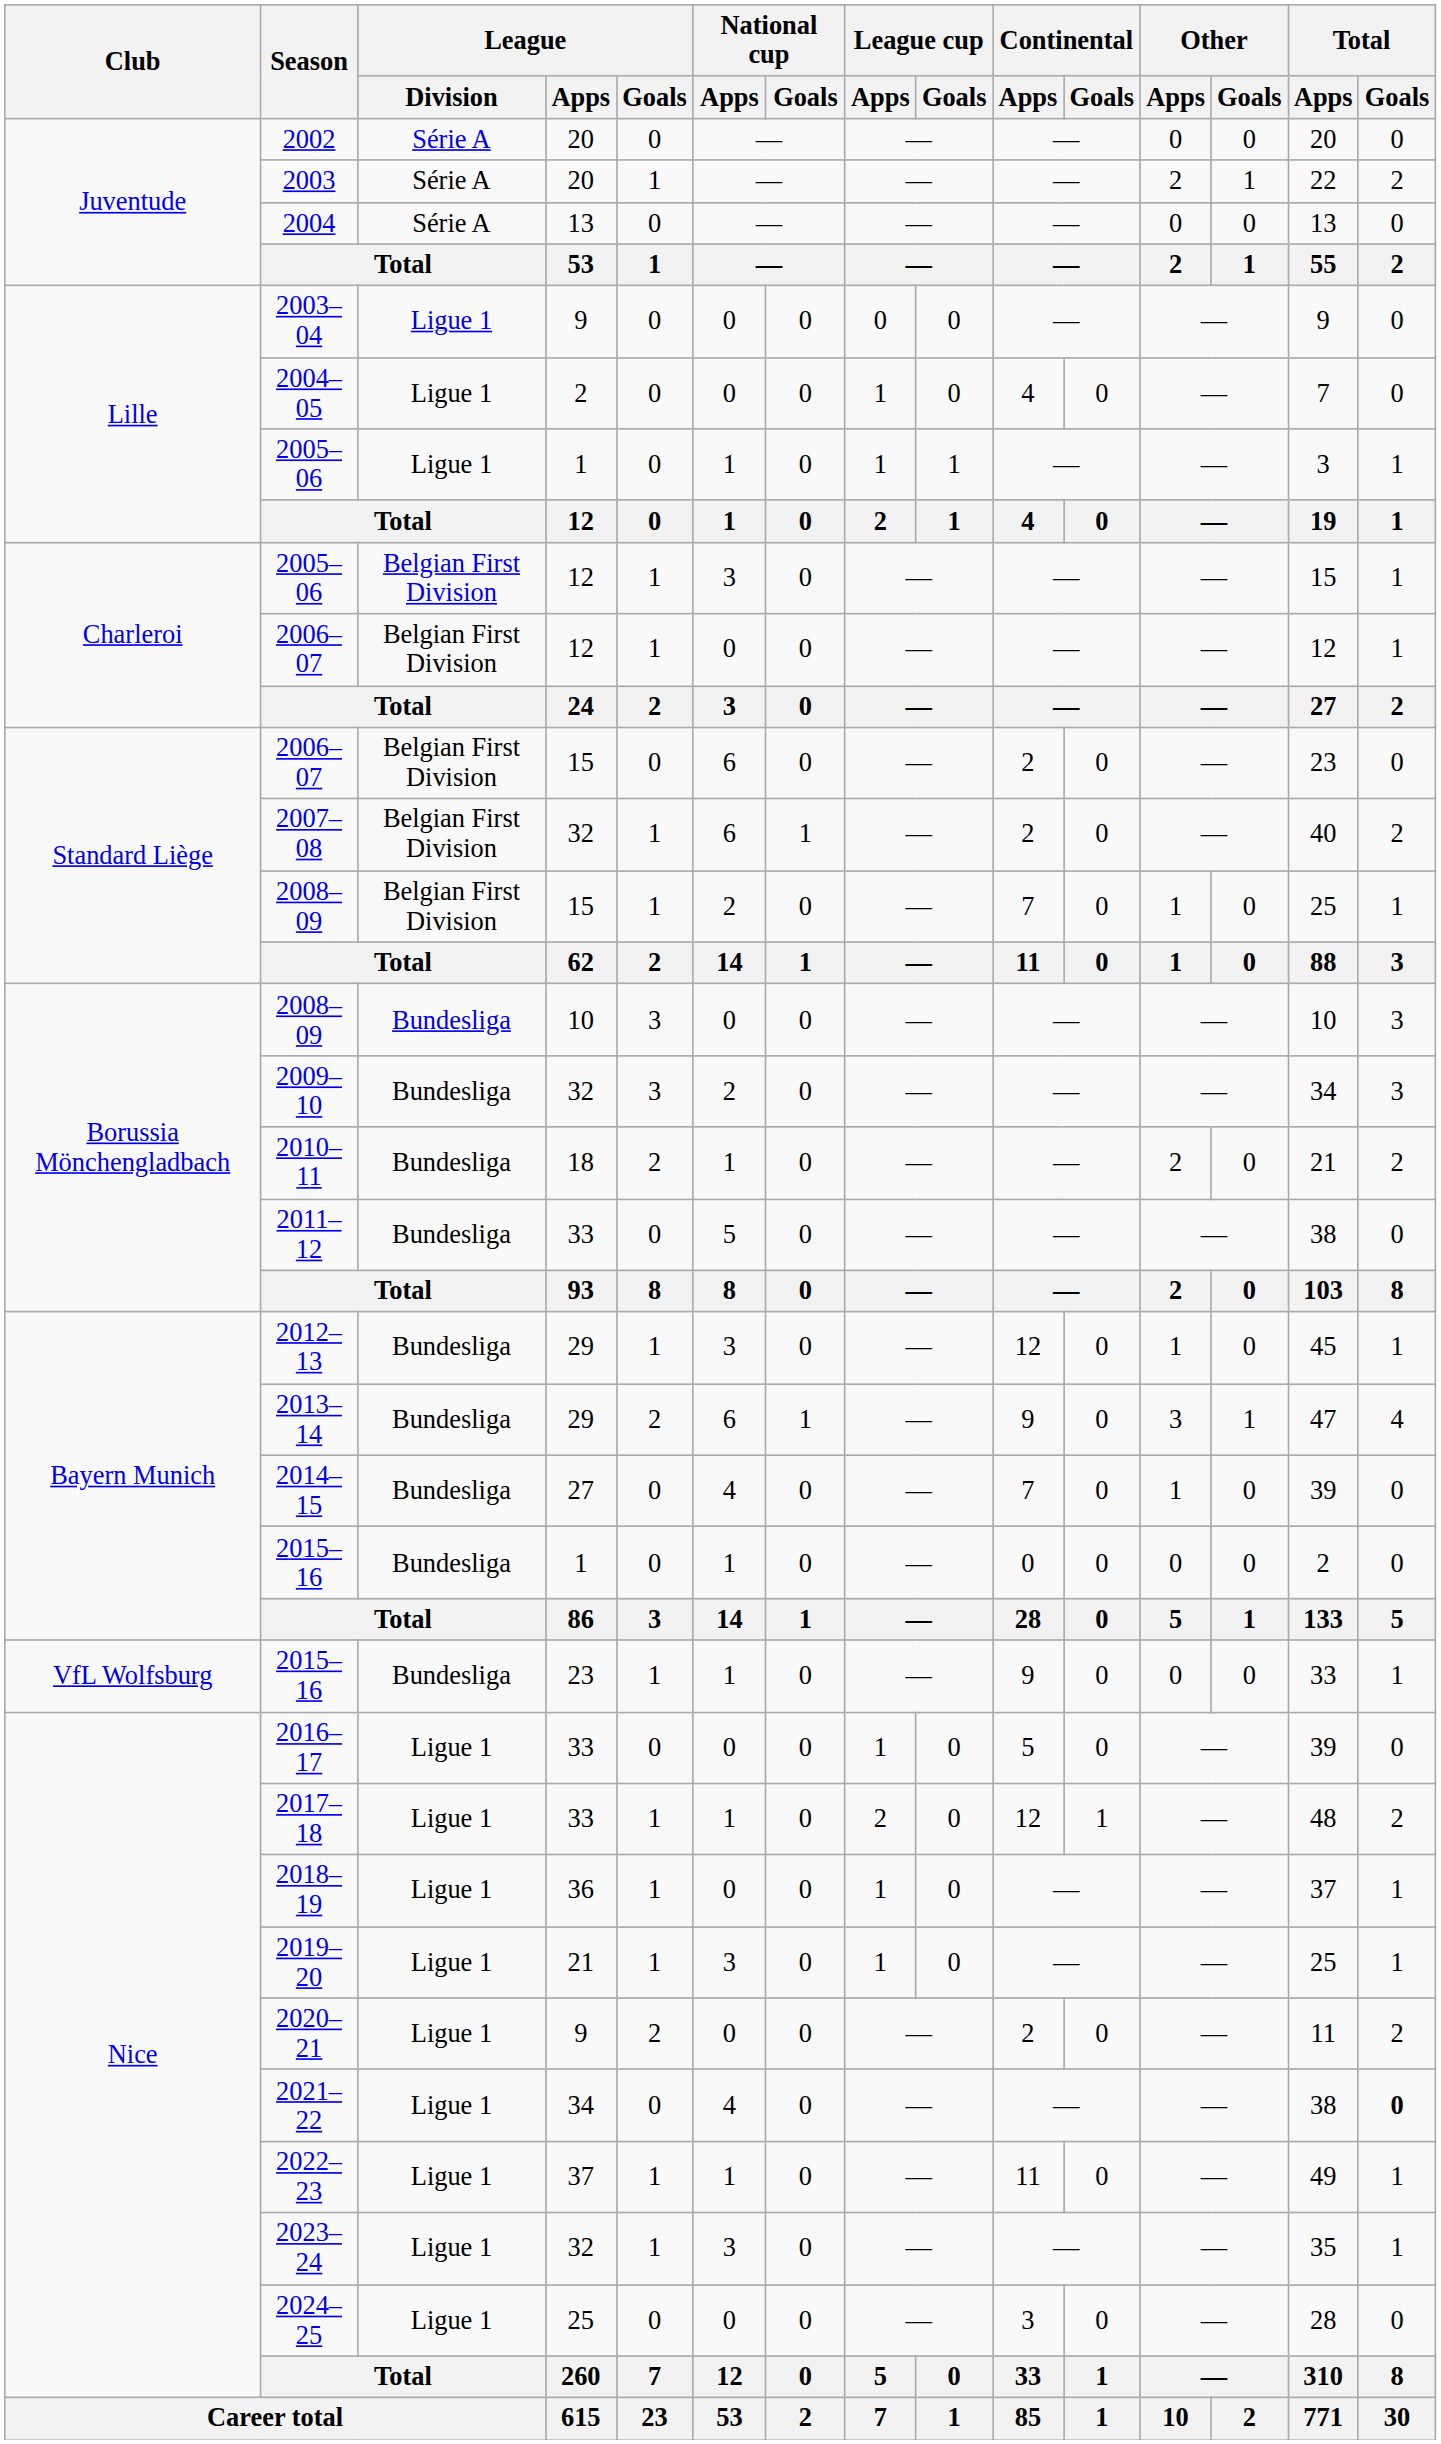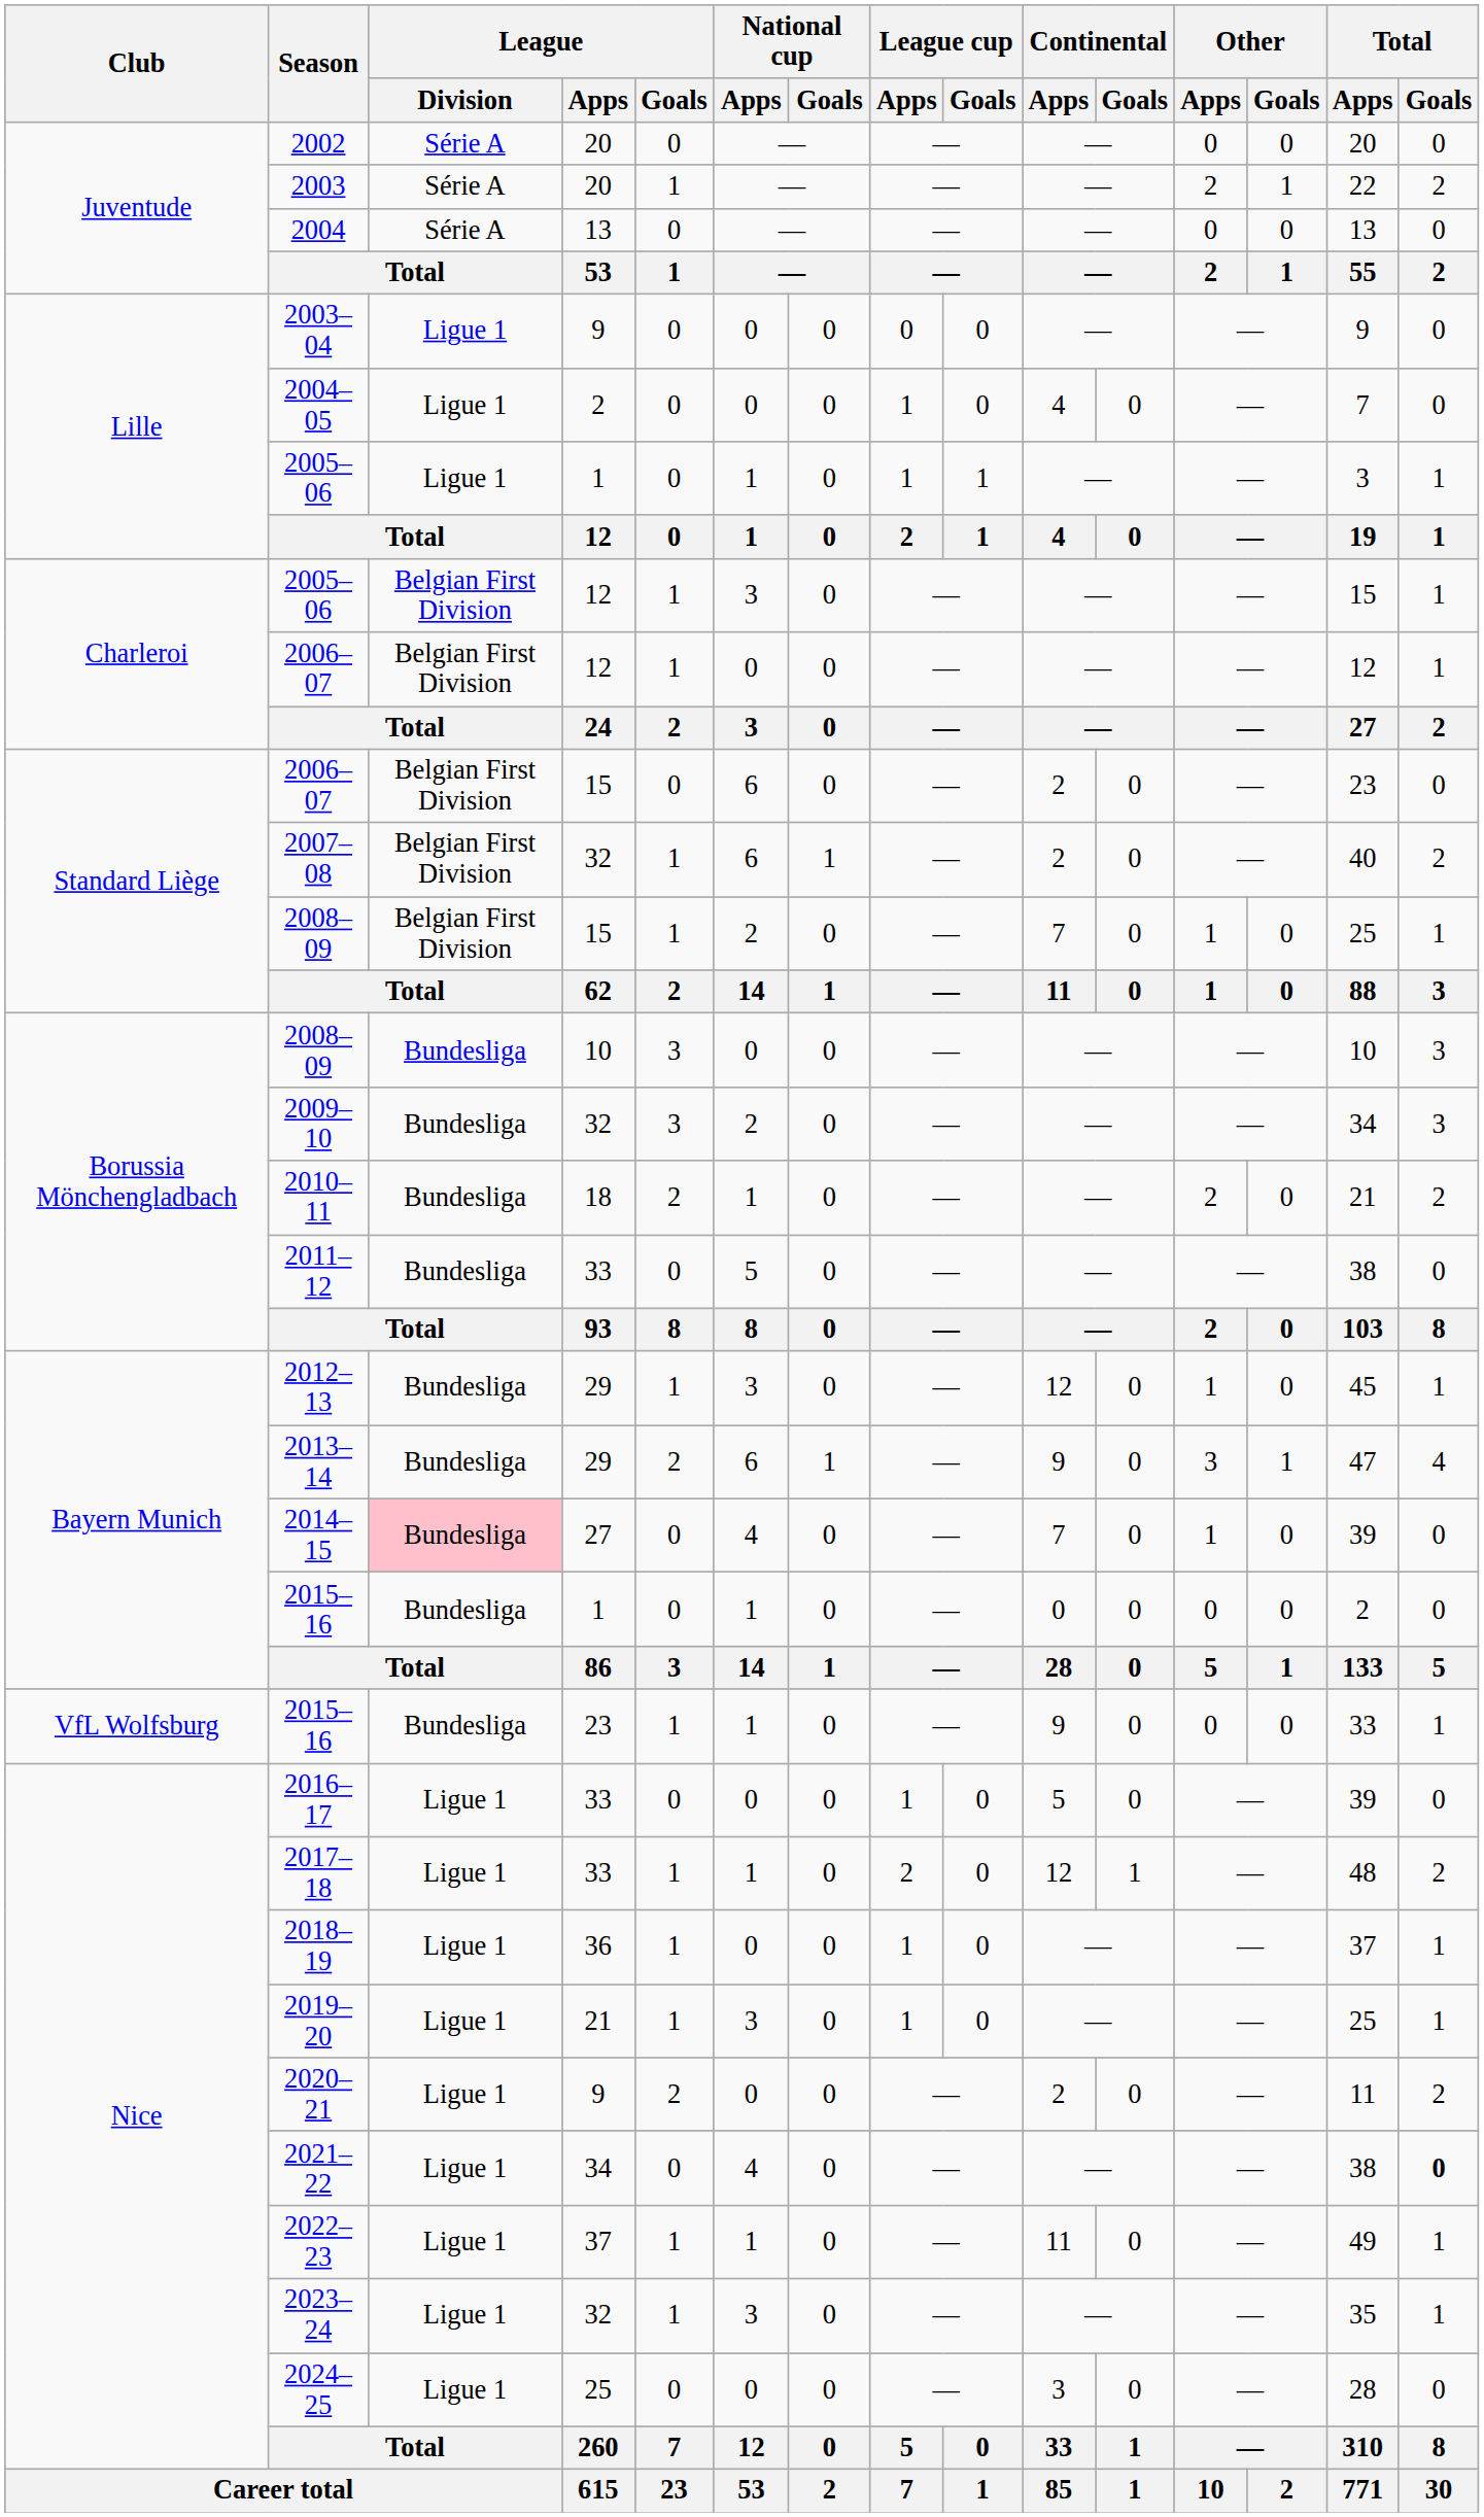2014–15 | League / Division: no background -> pink background
